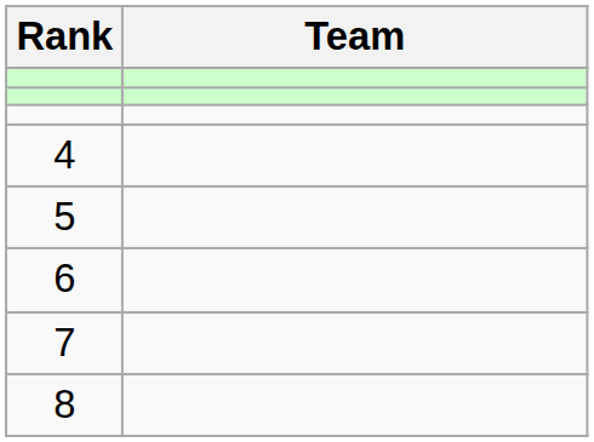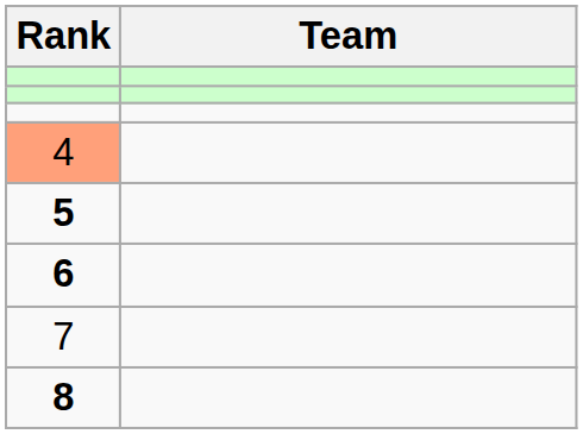row 5 | Rank: no background -> lightsalmon background
row 6 | Rank: normal -> bold
row 7 | Rank: normal -> bold
row 9 | Rank: normal -> bold
